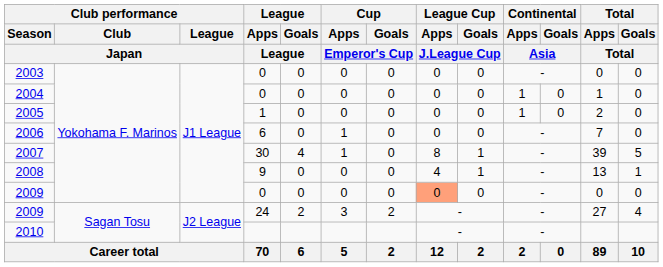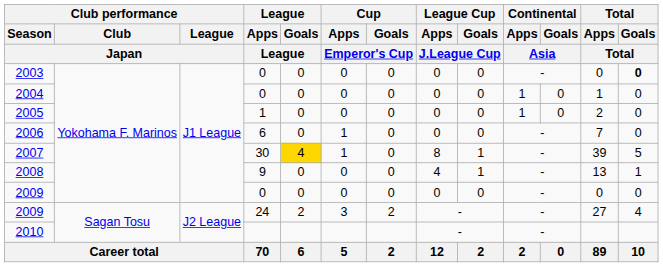2003 | Total / Goals / Total: normal -> bold
2007 | League / Goals / League: no background -> gold background
2009 / 0 | League Cup / Apps / J.League Cup: lightsalmon background -> no background
